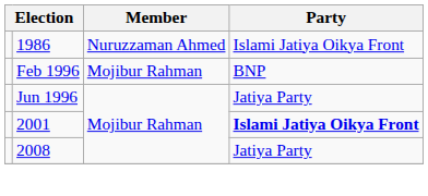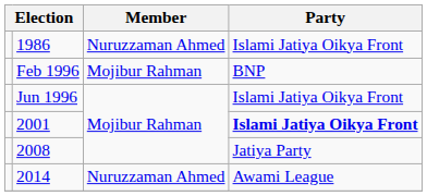Jun 1996 | Party: Jatiya Party -> Islami Jatiya Oikya Front
+ row: 2014 | Nuruzzaman Ahmed | Awami League
